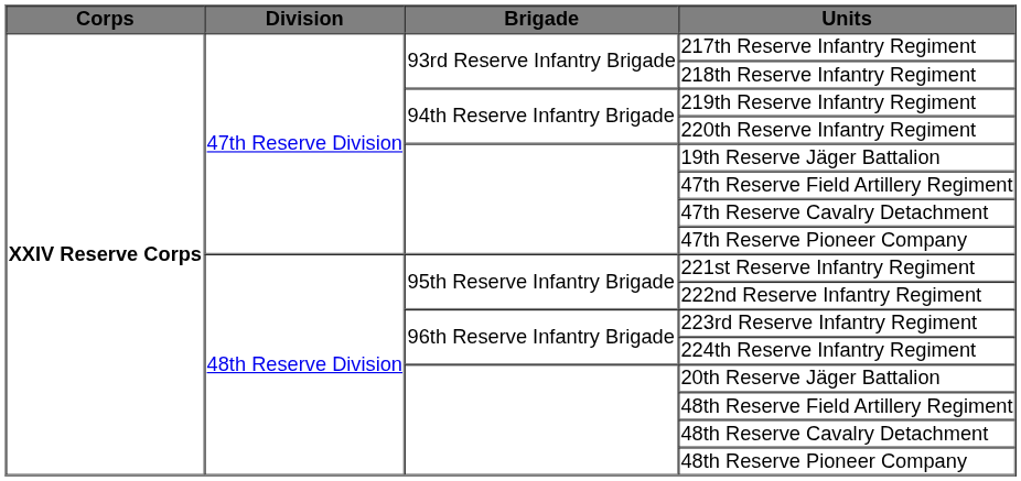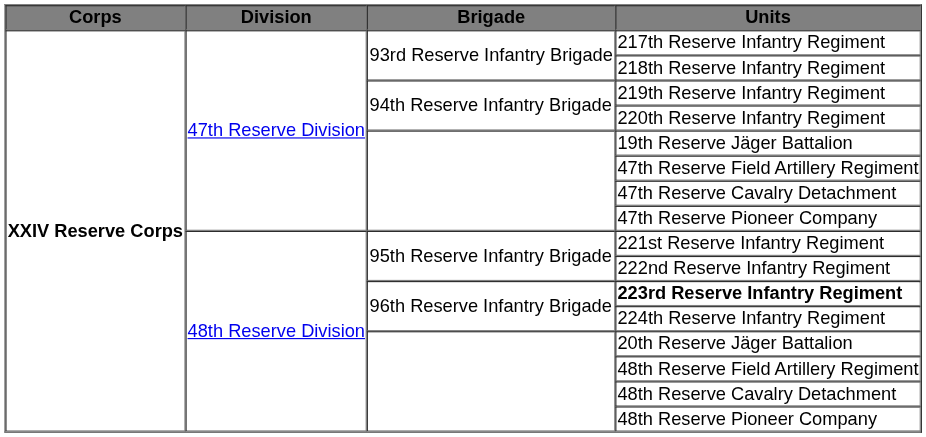223rd Reserve Infantry Regiment | Units: normal -> bold
